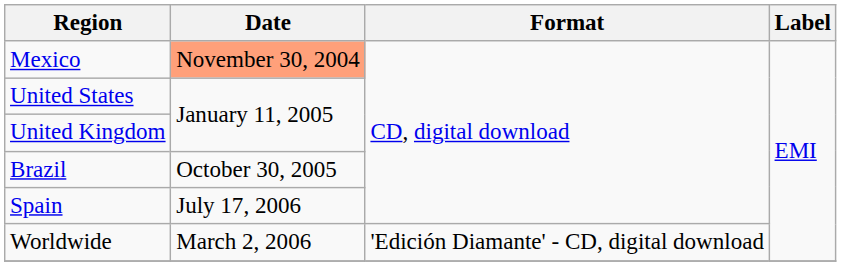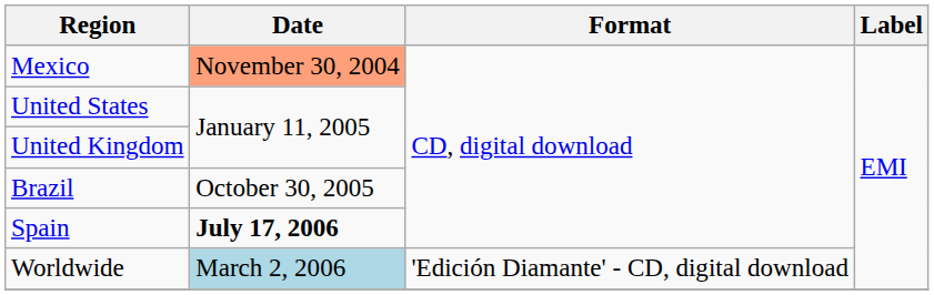Spain | Date: normal -> bold
Worldwide | Date: no background -> lightblue background
